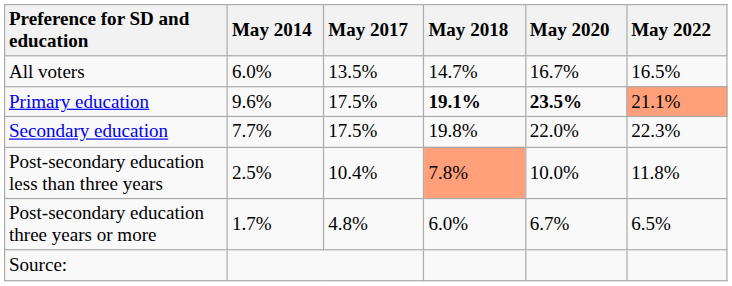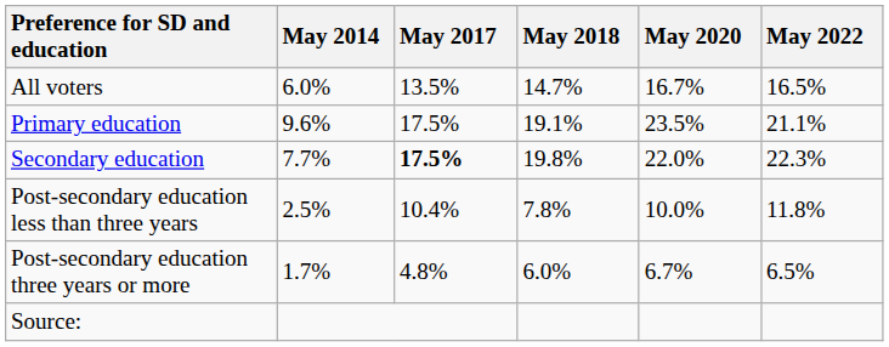Primary education | May 2018: bold -> normal
Primary education | May 2020: bold -> normal
Primary education | May 2022: lightsalmon background -> no background
Secondary education | May 2017: normal -> bold
Post-secondary education less than three years | May 2018: lightsalmon background -> no background
